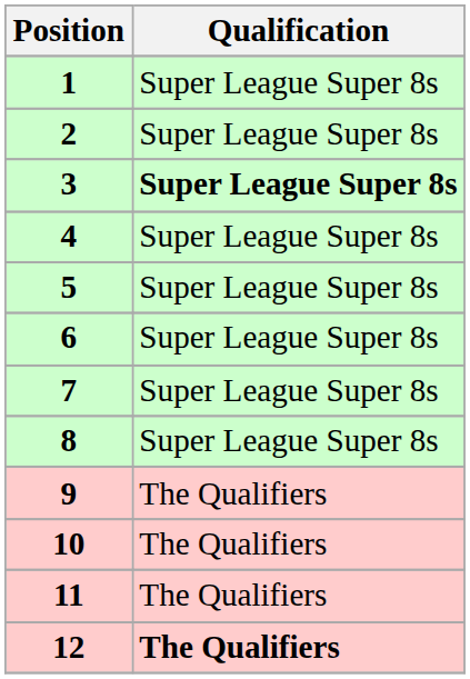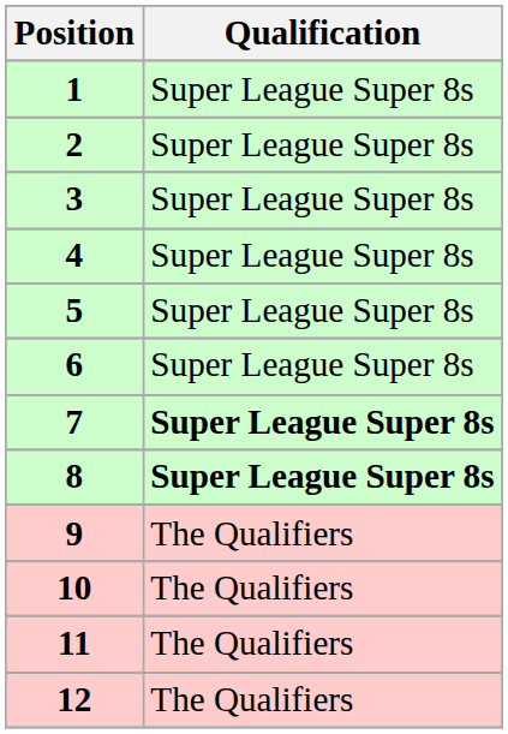3 | Qualification: bold -> normal
7 | Qualification: normal -> bold
8 | Qualification: normal -> bold
12 | Qualification: bold -> normal
